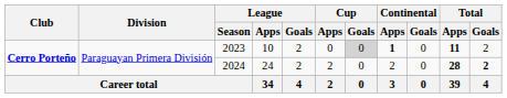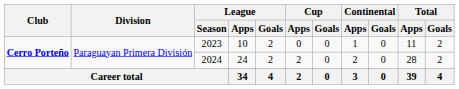2023 | Cup / Goals: lightgrey background -> no background
2023 | Continental / Apps: bold -> normal
2023 | Total / Apps: bold -> normal
2024 | Total / Apps: bold -> normal
2024 | Total / Goals: bold -> normal
